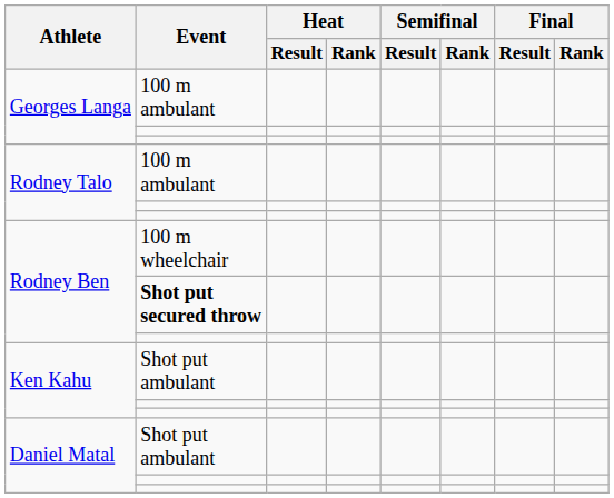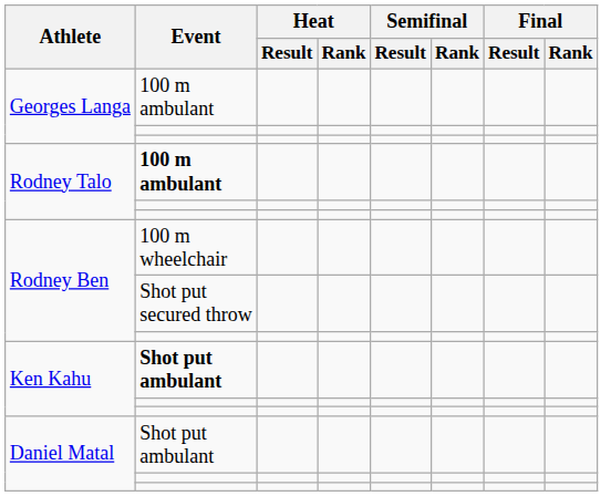Rodney Talo / 100 m ambulant | Event: normal -> bold
Rodney Ben / Shot put secured throw | Event: bold -> normal
Ken Kahu / Shot put ambulant | Event: normal -> bold
